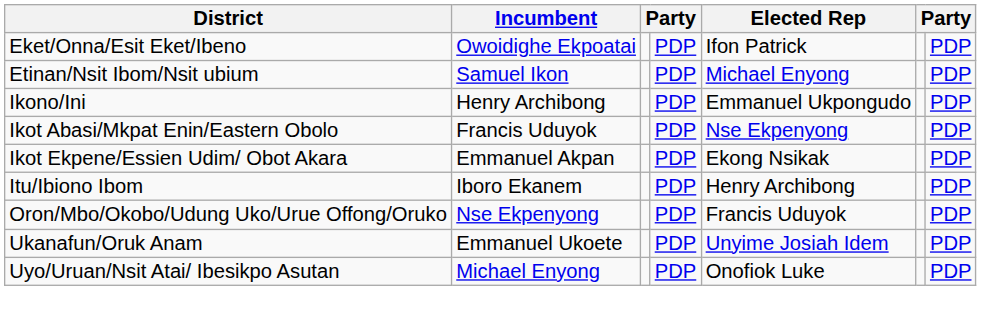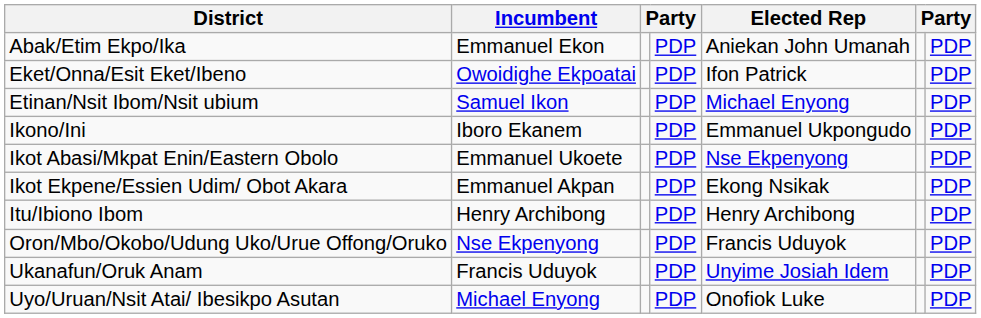+ row: Abak/Etim Ekpo/Ika | Emmanuel Ekon | PDP | Aniekan John Umanah | PDP
Ikono/Ini | Incumbent: Henry Archibong -> Iboro Ekanem
Ikot Abasi/Mkpat Enin/Eastern Obolo | Incumbent: Francis Uduyok -> Emmanuel Ukoete
Itu/Ibiono Ibom | Incumbent: Iboro Ekanem -> Henry Archibong
Ukanafun/Oruk Anam | Incumbent: Emmanuel Ukoete -> Francis Uduyok
